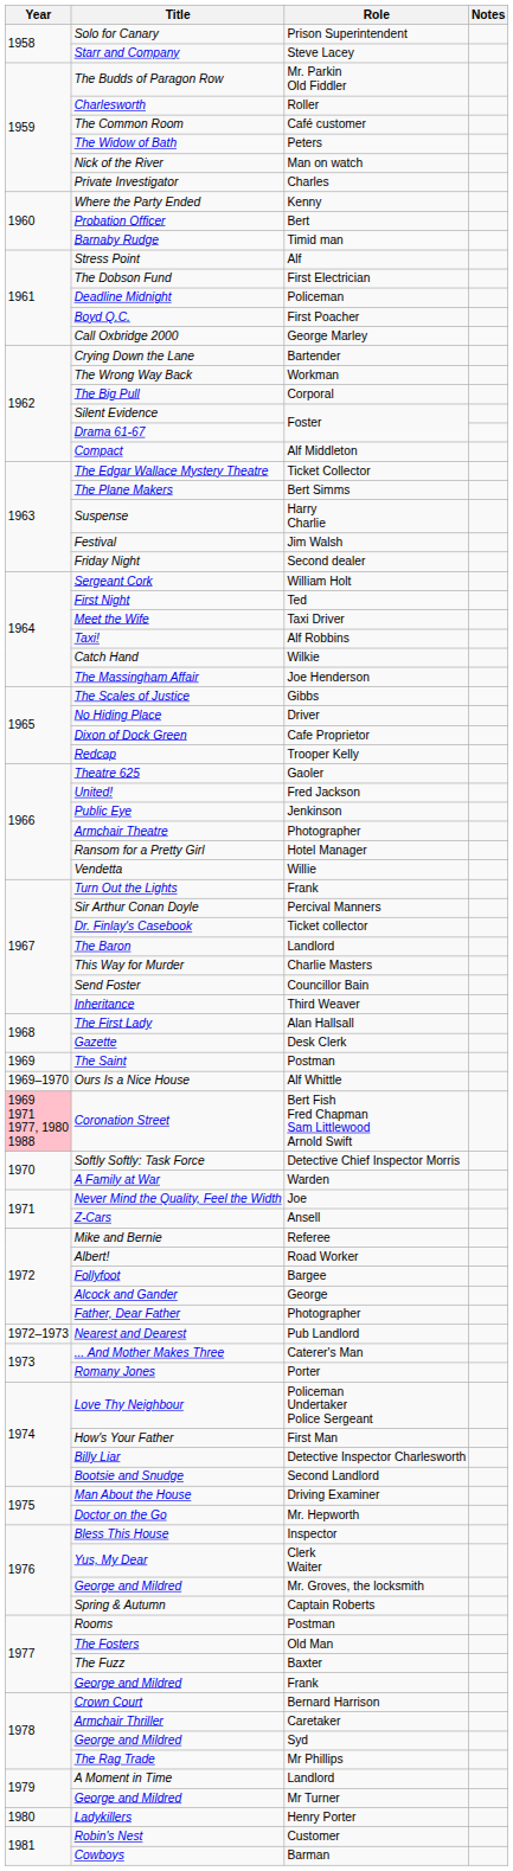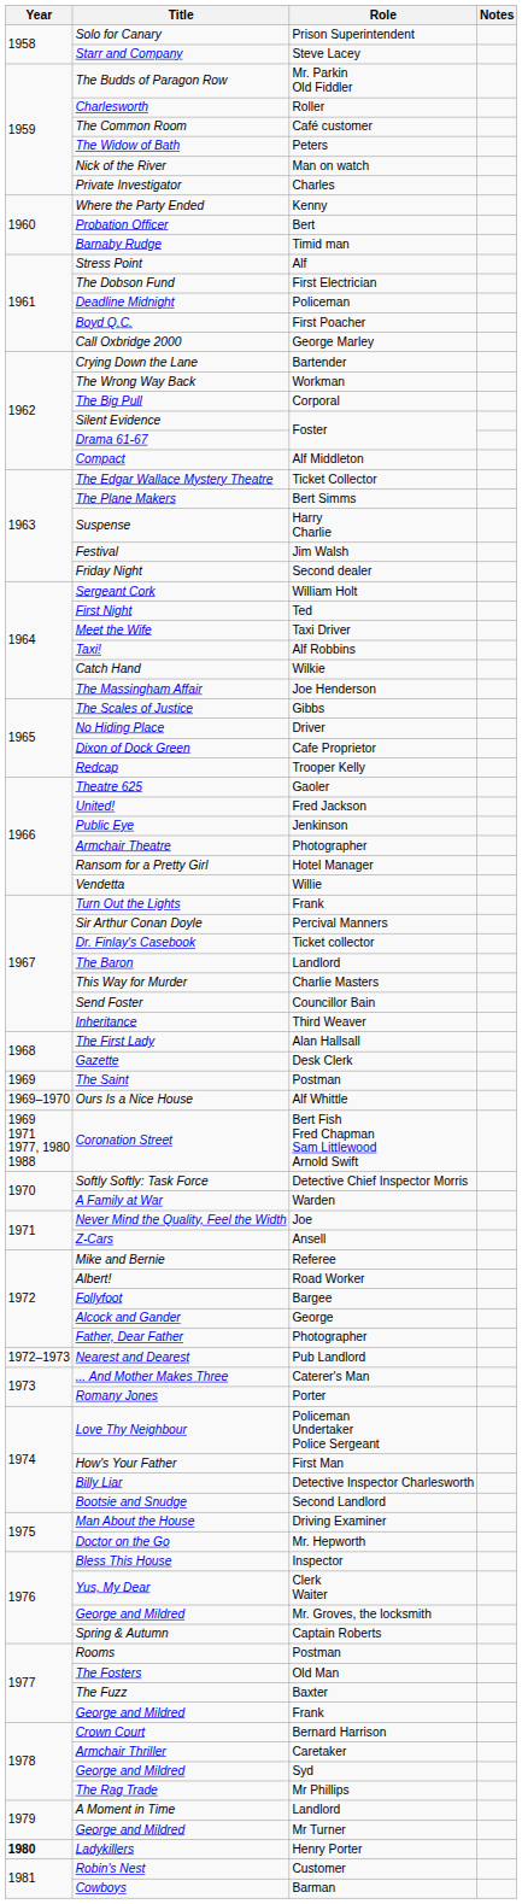Coronation Street | Year: pink background -> no background
Ladykillers | Year: normal -> bold
